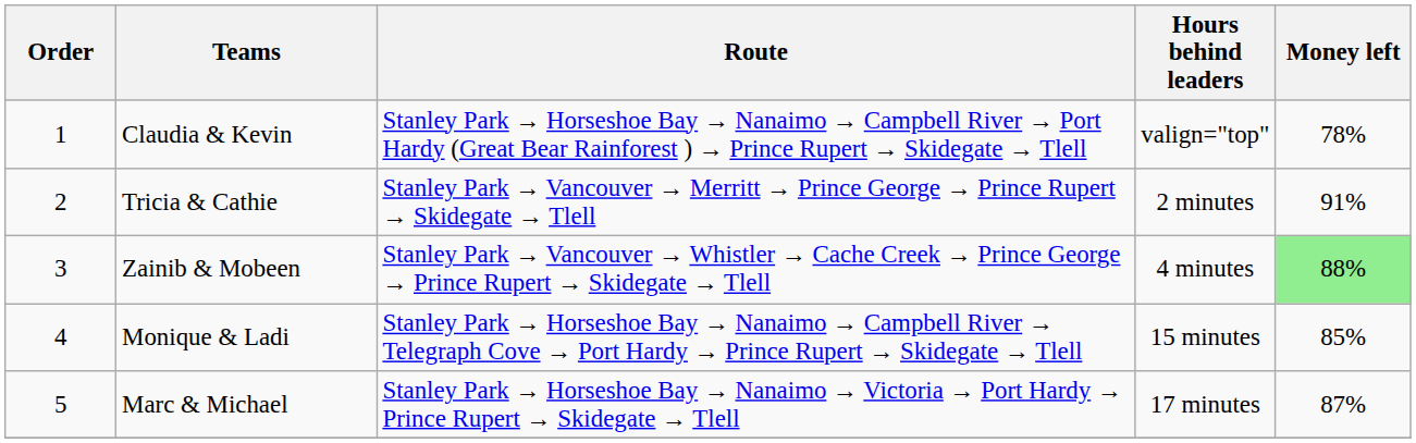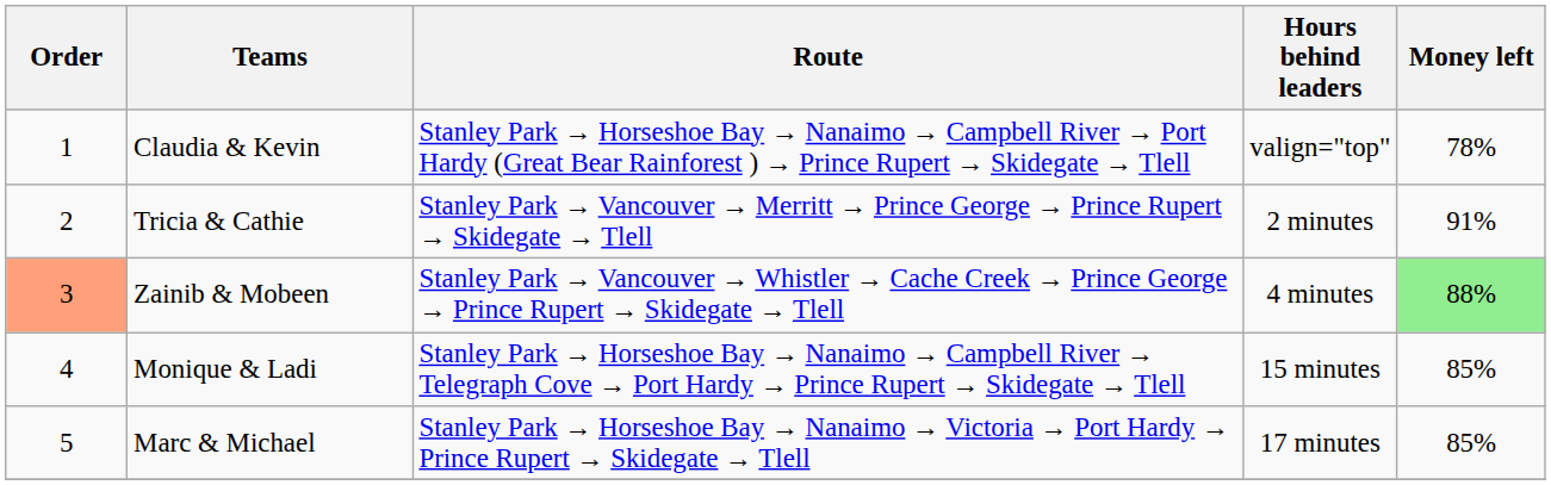Zainib & Mobeen | Order: no background -> lightsalmon background
Marc & Michael | Money left: 87% -> 85%
